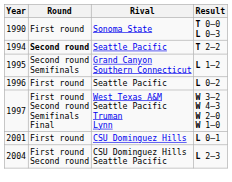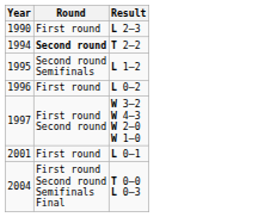- column: Rival | Sonoma State | Seattle Pacific | Grand Canyon Southern Connecticut | Seattle Pacific | West Texas A&M Seattle Pacific Truman Lynn | CSU Dominguez Hills | CSU Dominguez Hills Seattle Pacific
1990 | Result: T 0–0 L 0–3 -> L 2–3
1997 | Round: First round Second round Semifinals Final -> First round Second round
2004 | Round: First round Second round -> First round Second round Semifinals Final
2004 | Result: L 2–3 -> T 0–0 L 0–3
